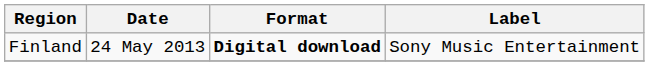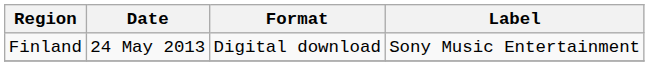Finland | Format: bold -> normal
